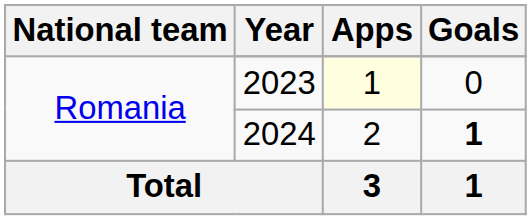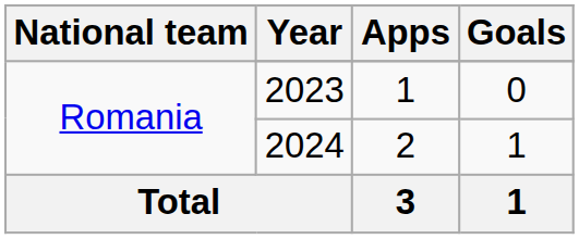2023 | Apps: lightyellow background -> no background
2024 | Goals: bold -> normal
